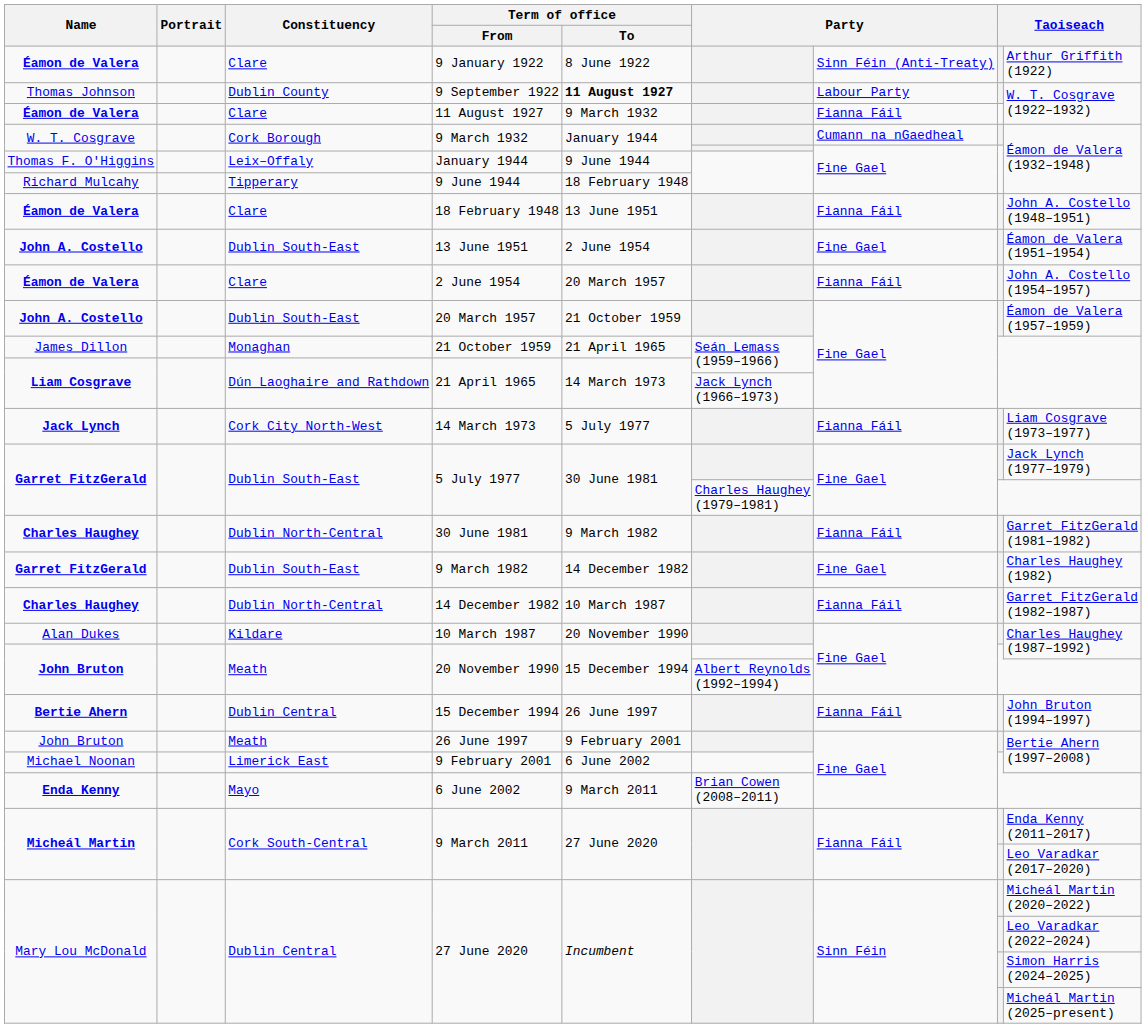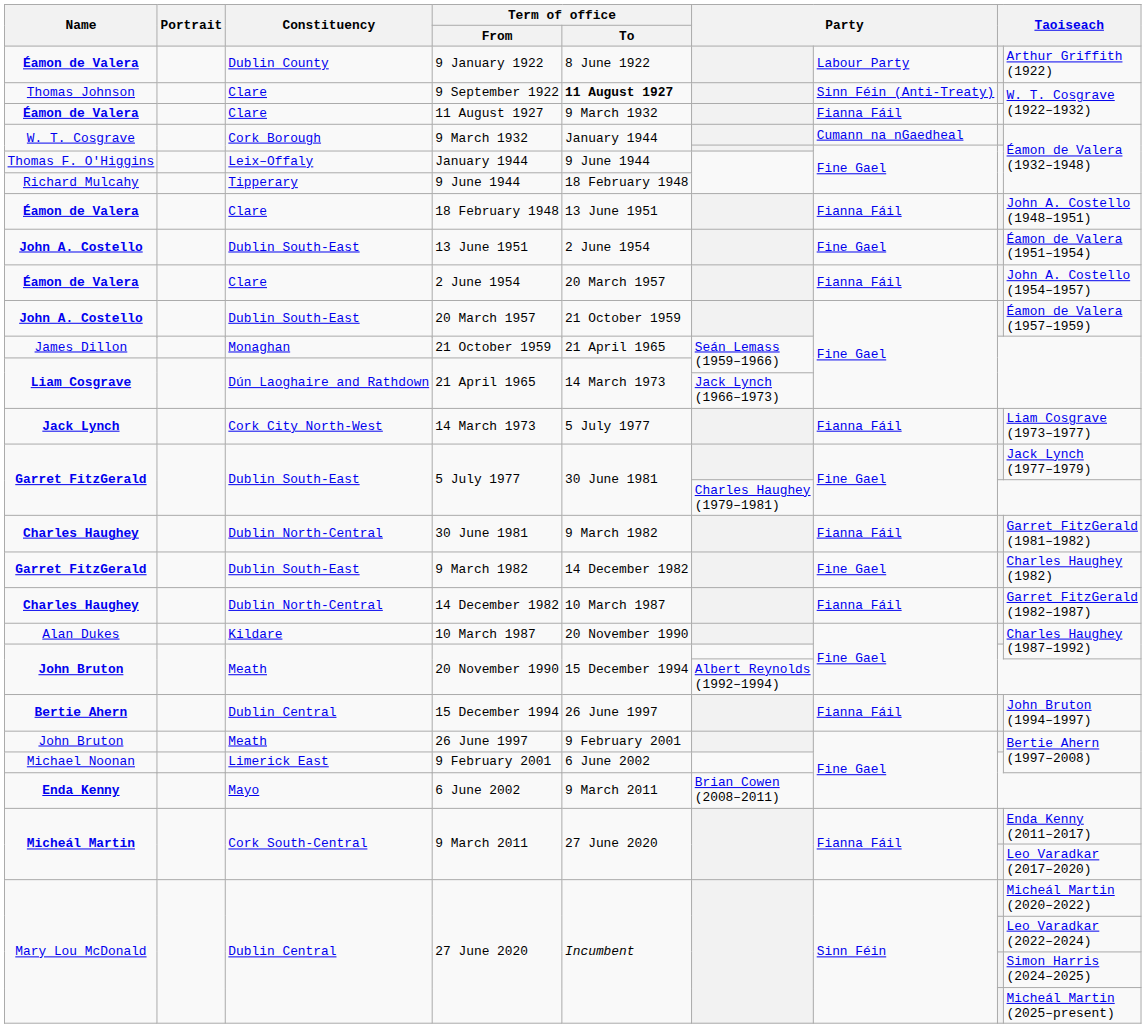9 January 1922 | Constituency: Clare -> Dublin County
9 January 1922 | column 7: Sinn Féin (Anti-Treaty) -> Labour Party
9 September 1922 | Constituency: Dublin County -> Clare
9 September 1922 | column 7: Labour Party -> Sinn Féin (Anti-Treaty)
